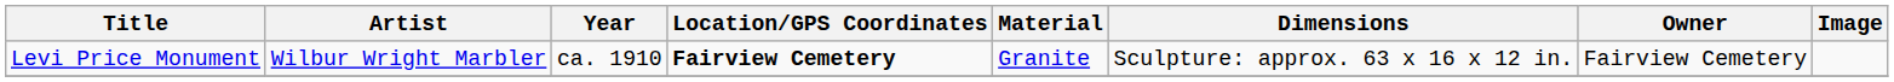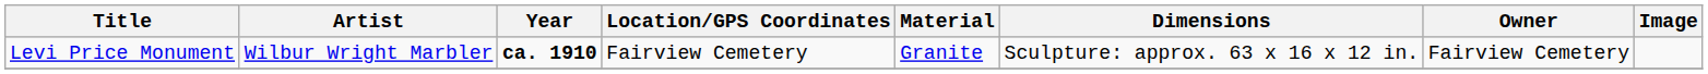Levi Price Monument | Year: normal -> bold
Levi Price Monument | Location/GPS Coordinates: bold -> normal
